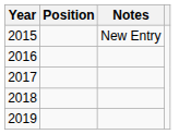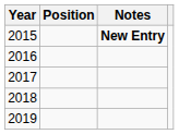2015 | Notes: normal -> bold
